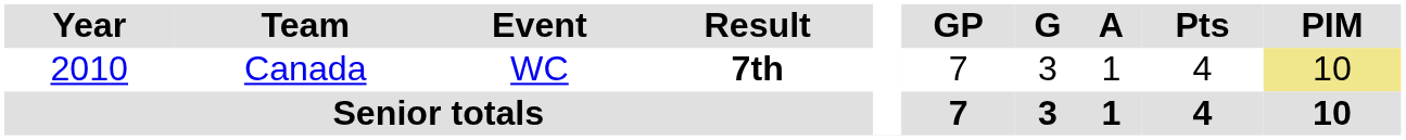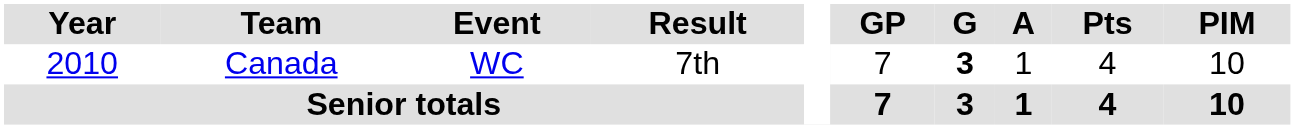Canada | Result: bold -> normal
Canada | G: normal -> bold
Canada | PIM: khaki background -> no background
